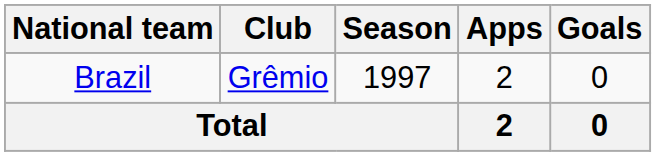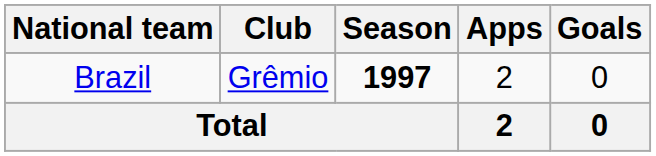Brazil | Season: normal -> bold
